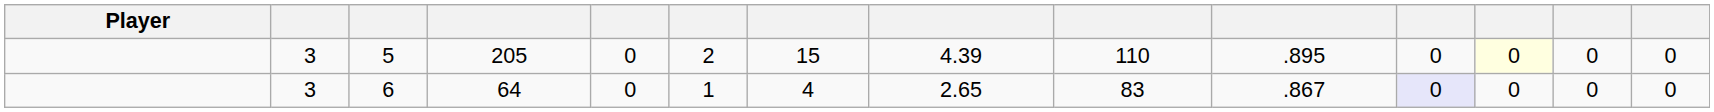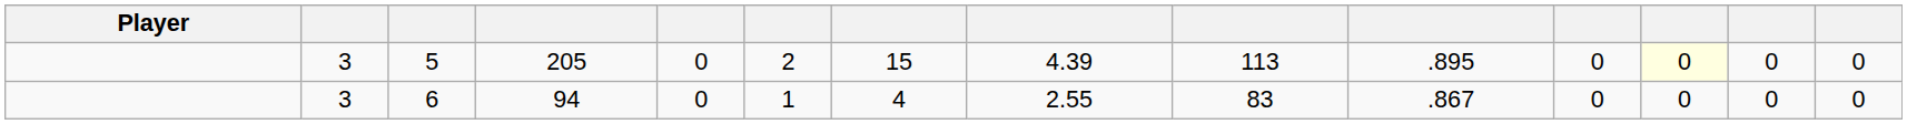row 2 | column 9: 110 -> 113
row 3 | column 4: 64 -> 94
row 3 | column 8: 2.65 -> 2.55
row 3 | column 11: lavender background -> no background
